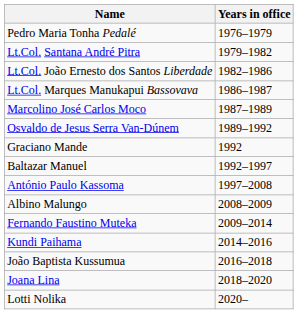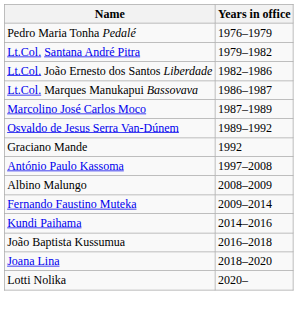- row: Baltazar Manuel | 1992–1997
